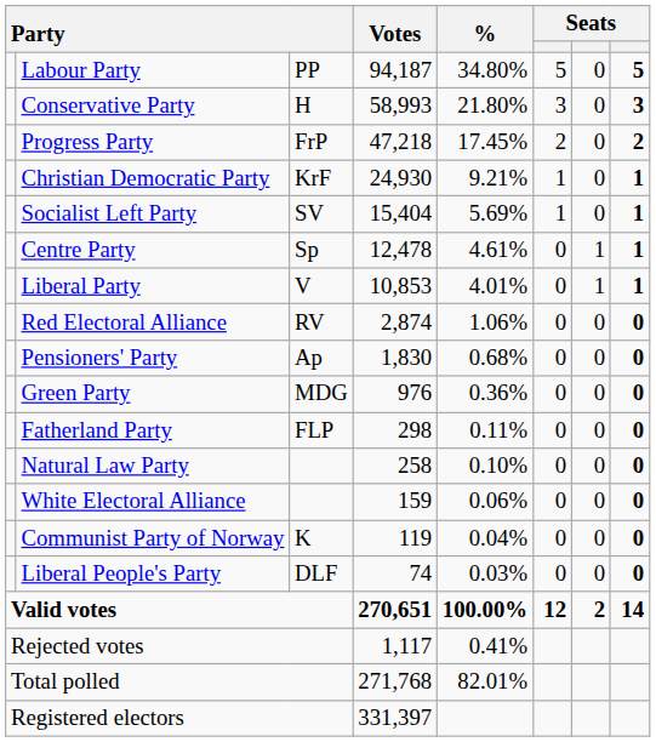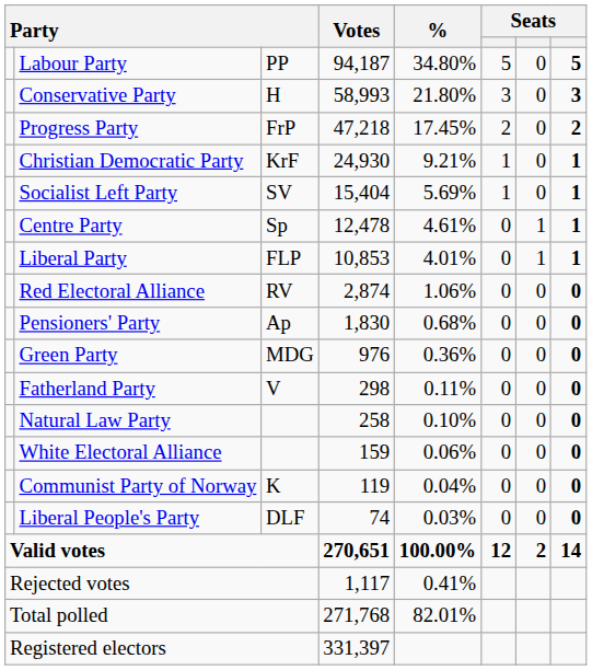Liberal Party | column 3: V -> FLP
Fatherland Party | column 3: FLP -> V
